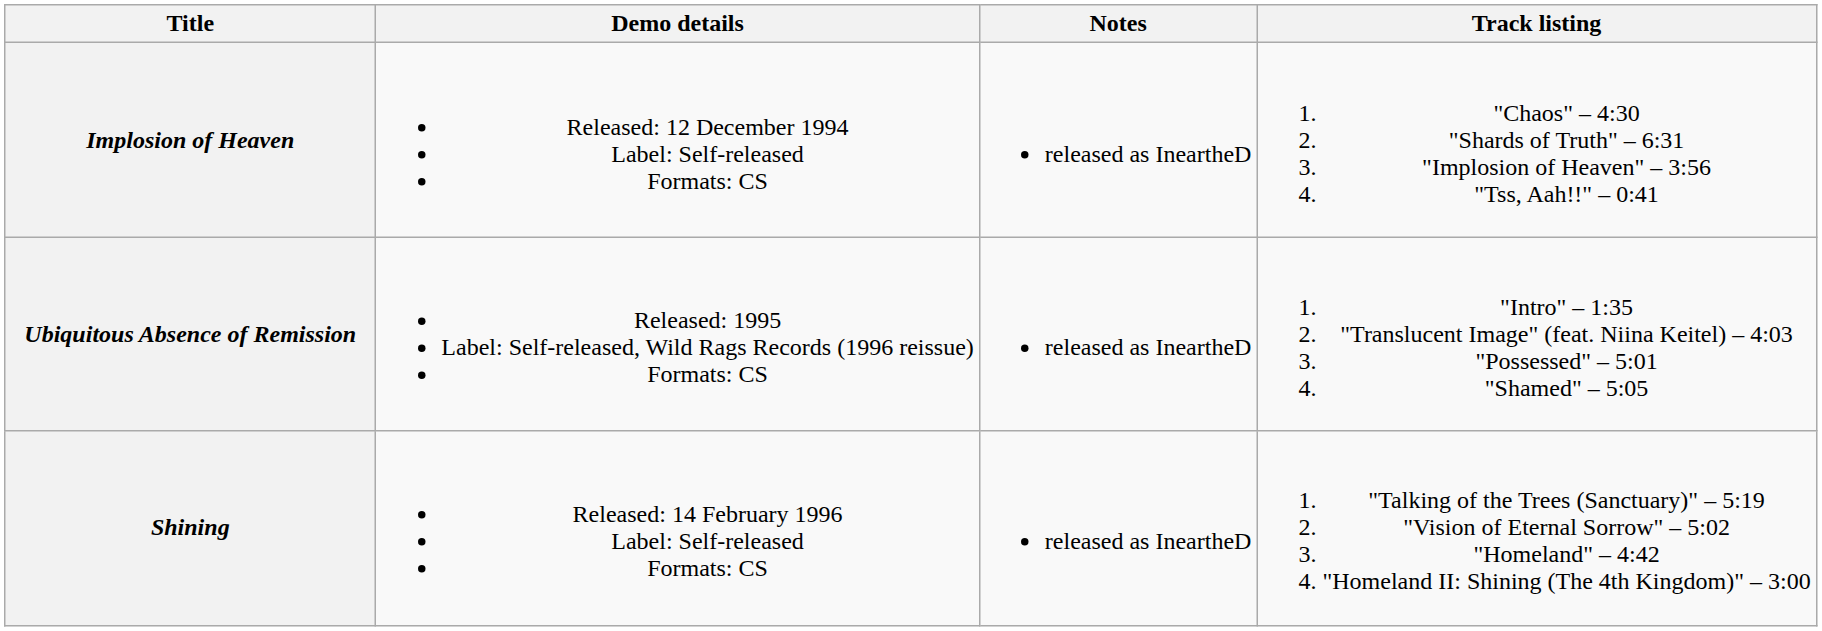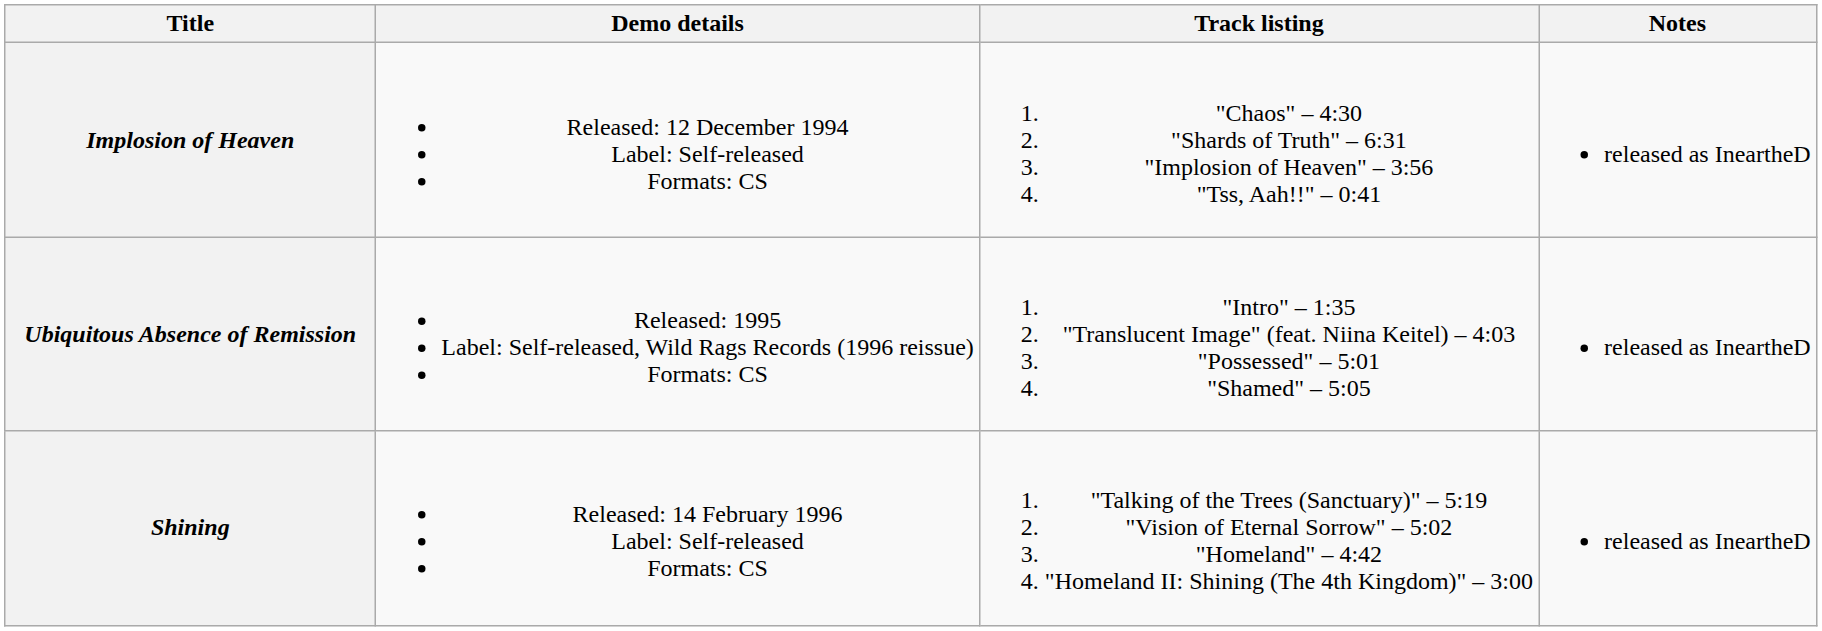columns swapped: Notes <-> Track listing
